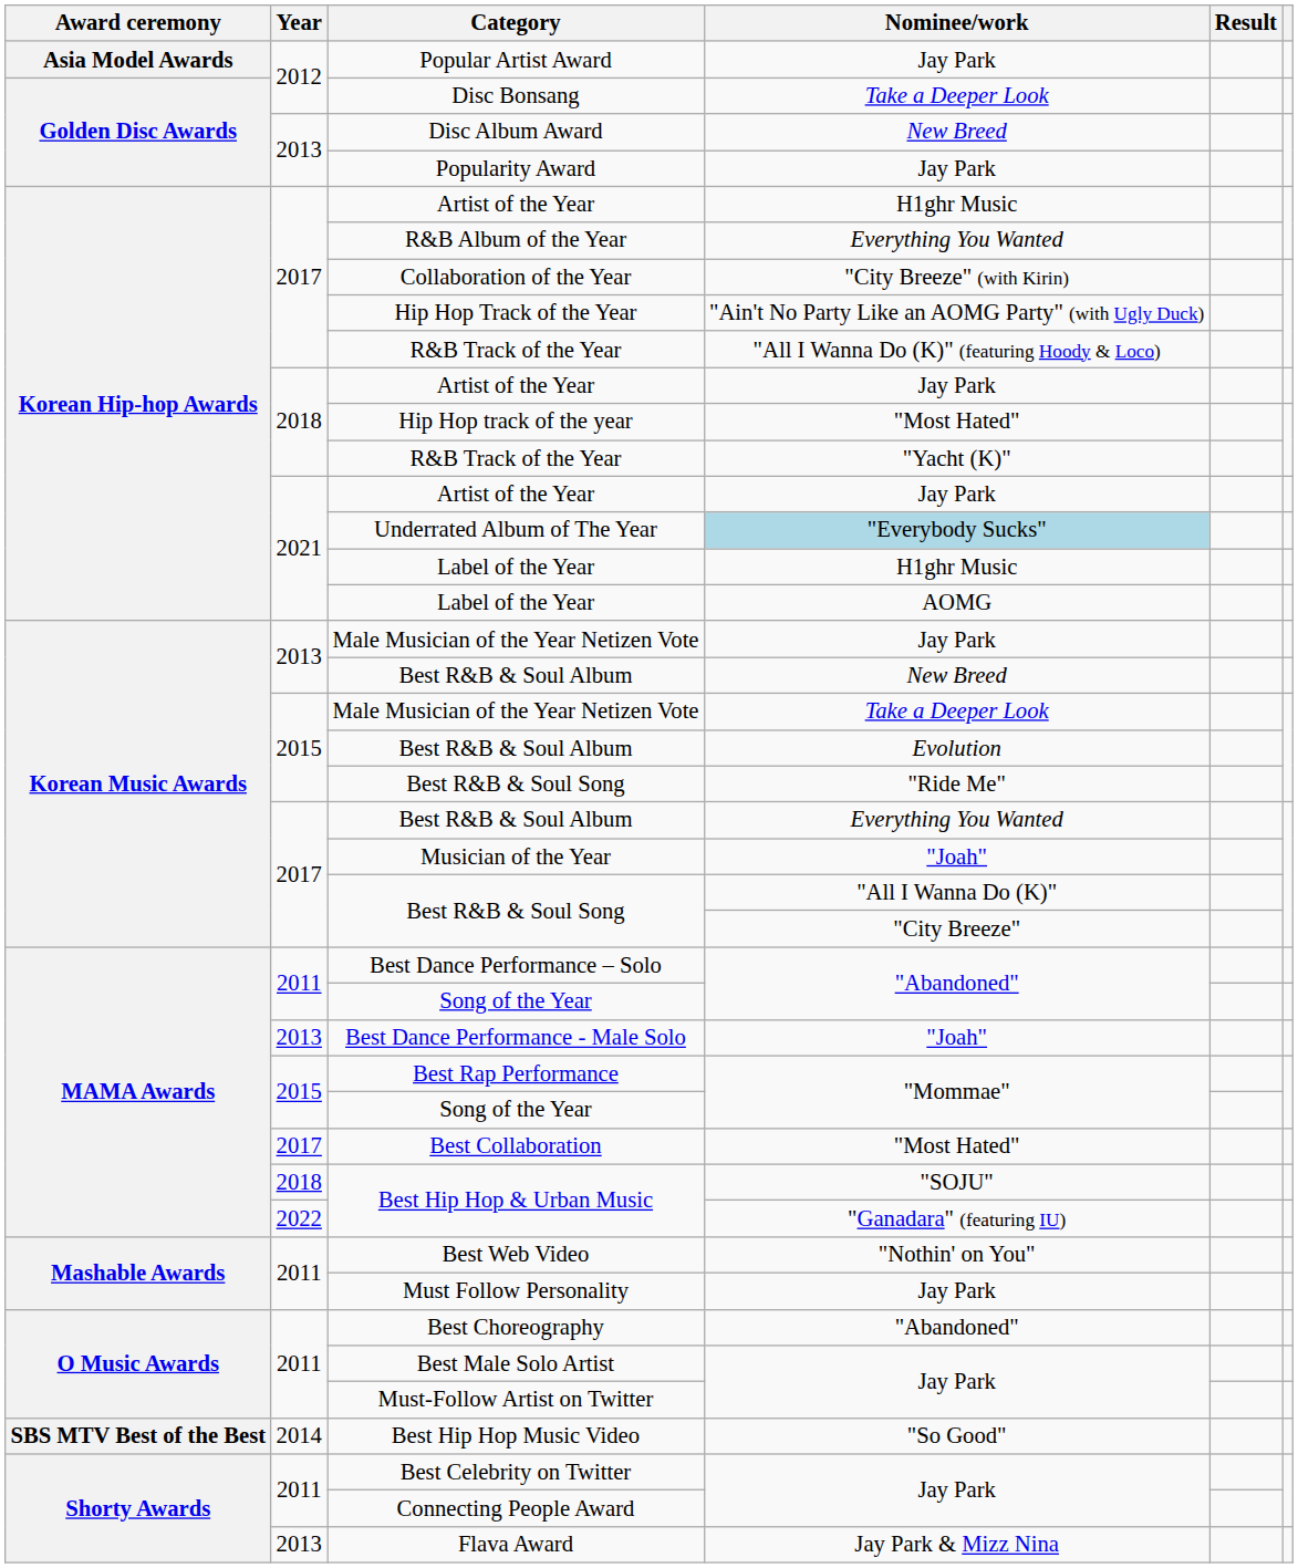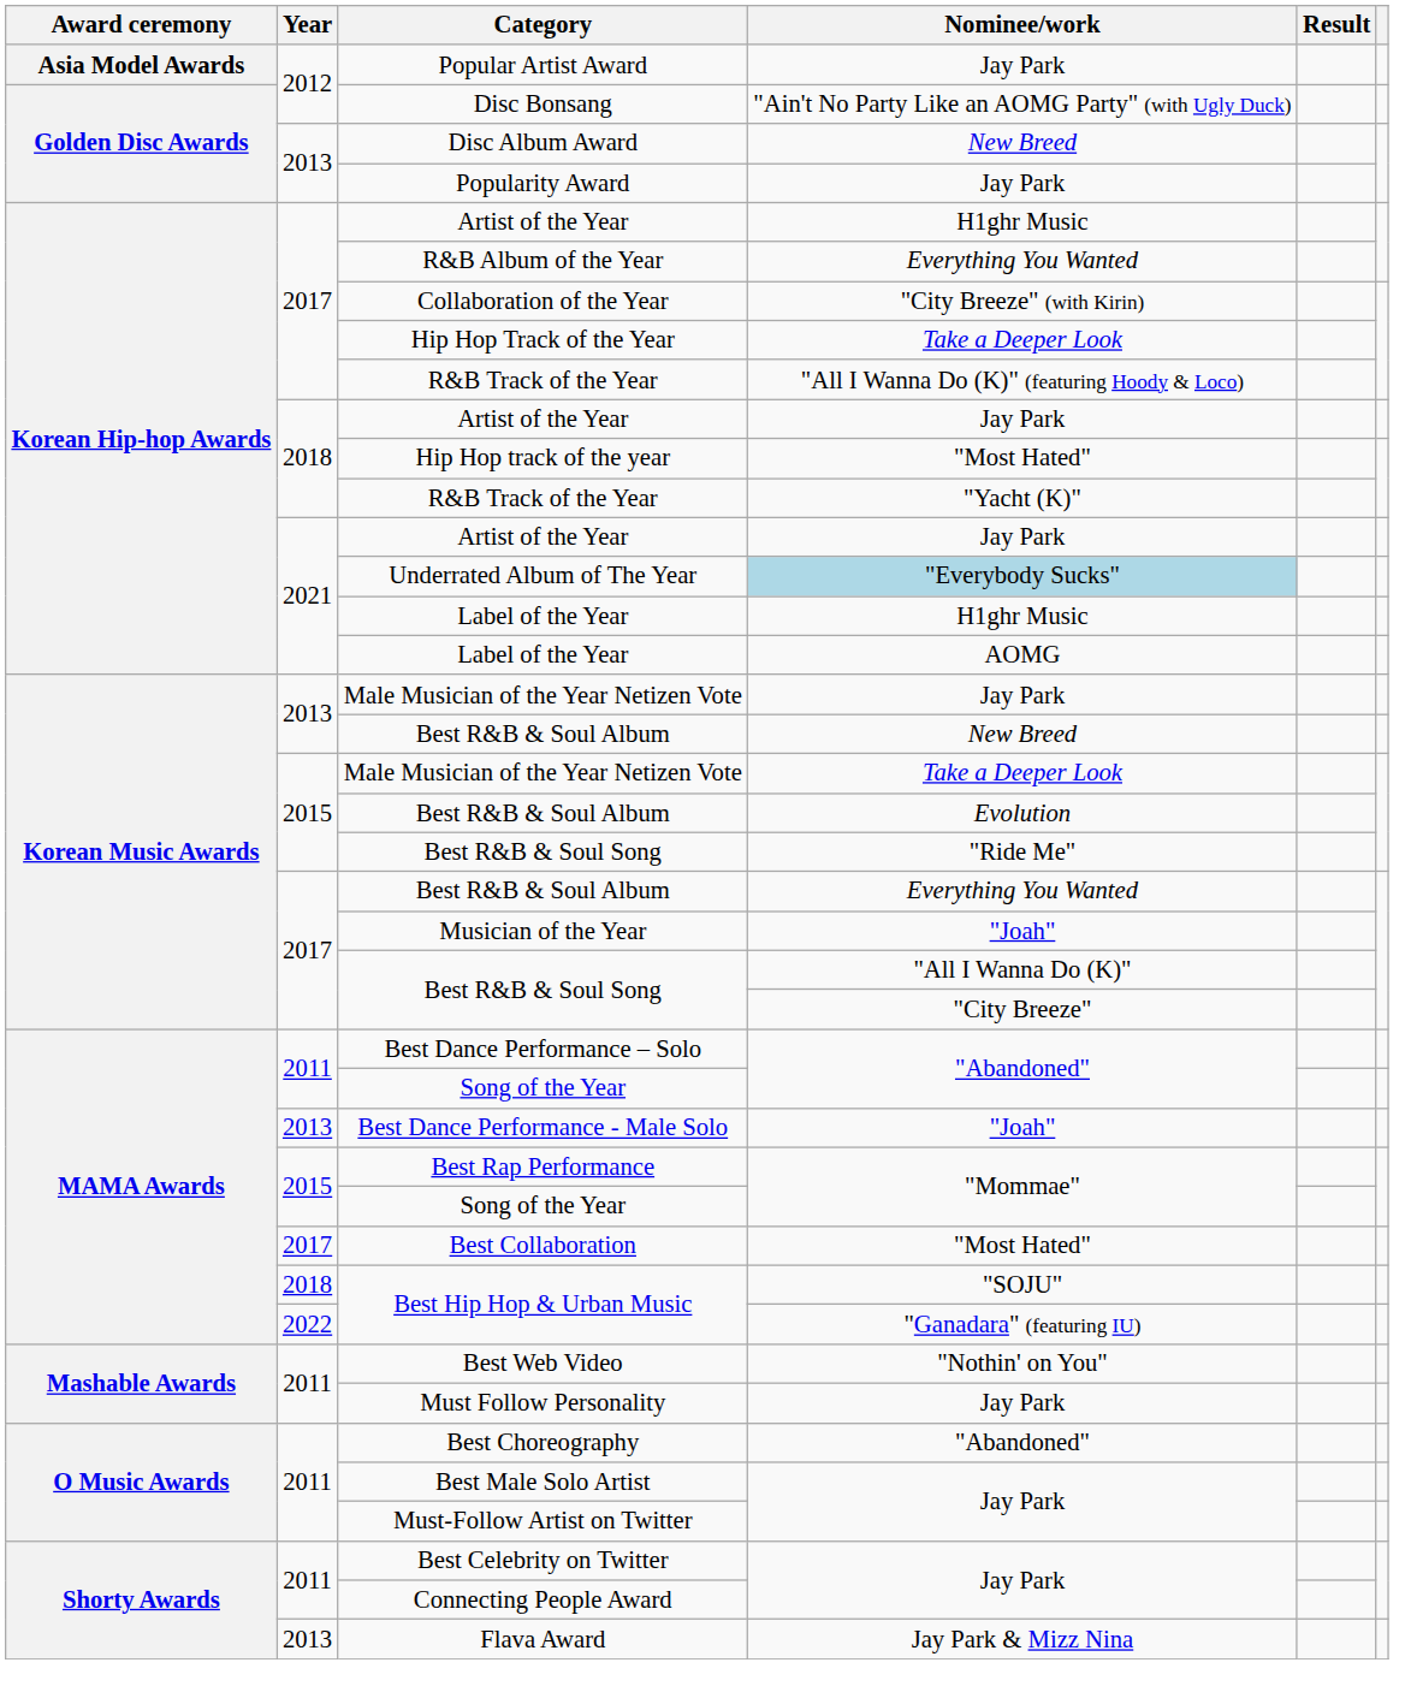Disc Bonsang | Nominee/work: Take a Deeper Look -> "Ain't No Party Like an AOMG Party" (with Ugly Duck)
Hip Hop Track of the Year | Nominee/work: "Ain't No Party Like an AOMG Party" (with Ugly Duck) -> Take a Deeper Look
- row: SBS MTV Best of the Best | 2014 | Best Hip Hop Music Video | "So Good"
